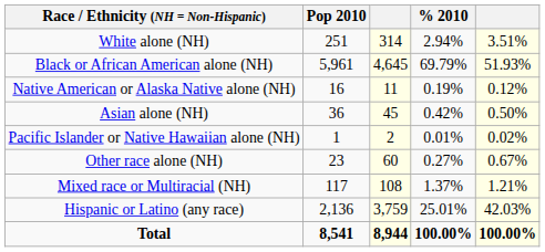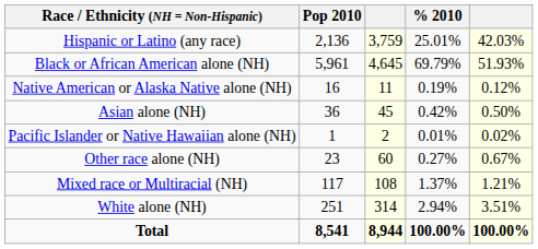rows swapped: White alone (NH) <-> Hispanic or Latino (any race)
